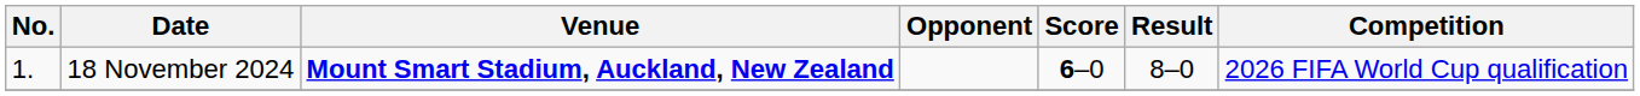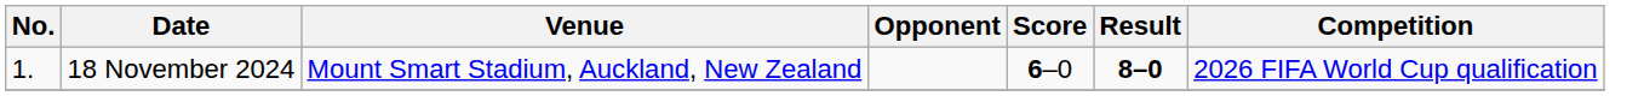18 November 2024 | Venue: bold -> normal
18 November 2024 | Result: normal -> bold
